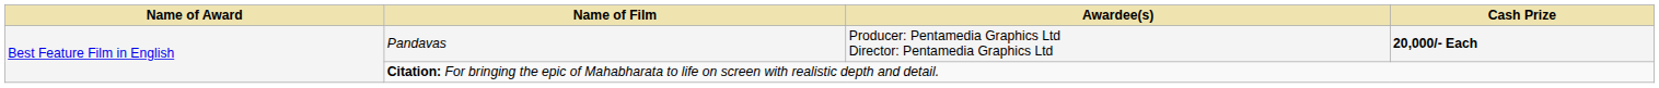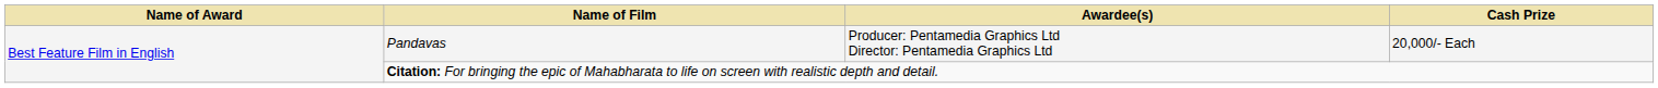Pandavas | Cash Prize: bold -> normal
